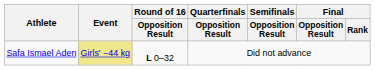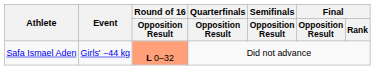Safa Ismael Aden | Event: khaki background -> no background
Safa Ismael Aden | Round of 16 / Opposition Result: no background -> lightsalmon background
